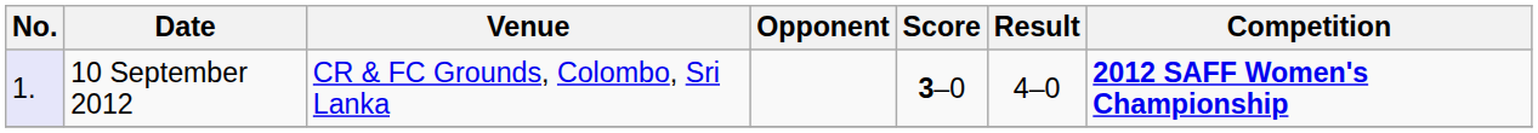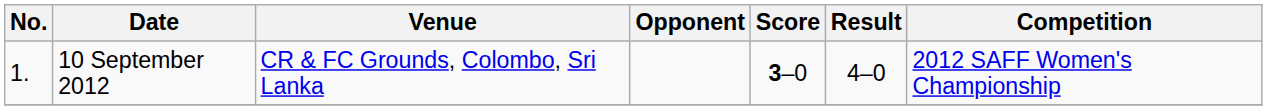10 September 2012 | No.: lavender background -> no background
10 September 2012 | Competition: bold -> normal
